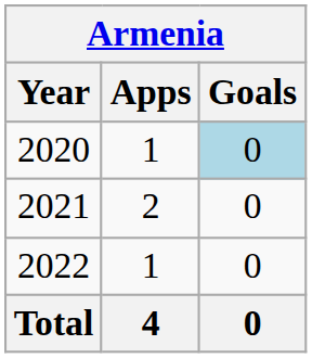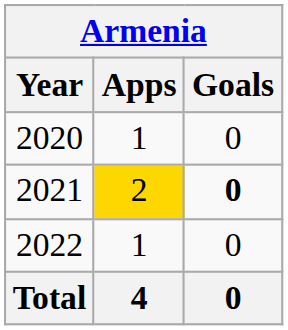2020 | Goals: lightblue background -> no background
2021 | Apps: no background -> gold background
2021 | Goals: normal -> bold
